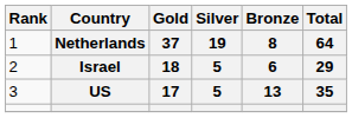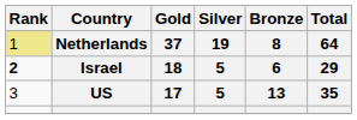Netherlands | Rank: no background -> khaki background
Israel | Rank: normal -> bold
